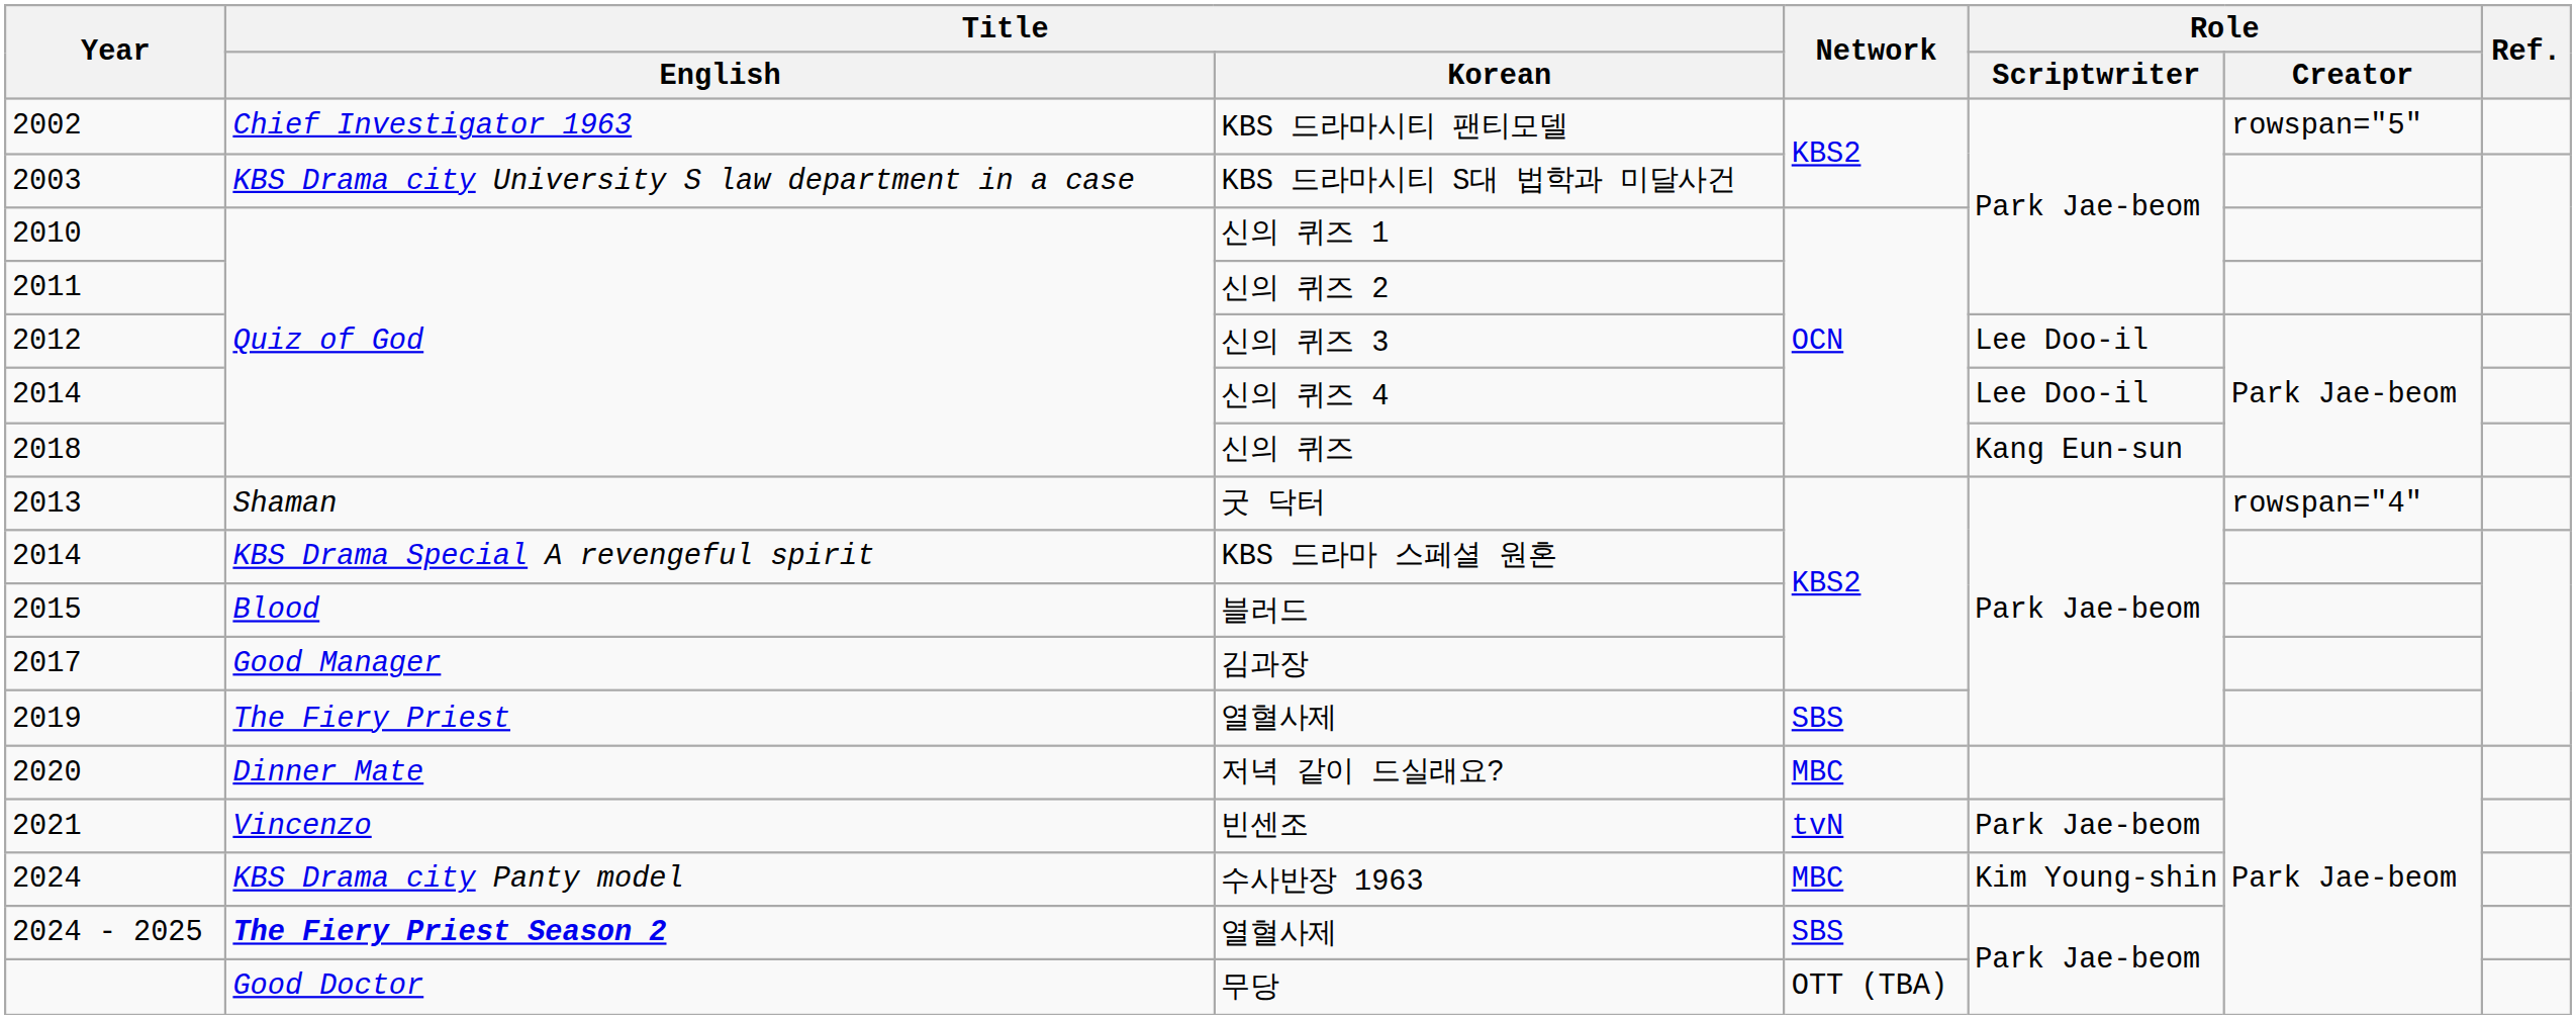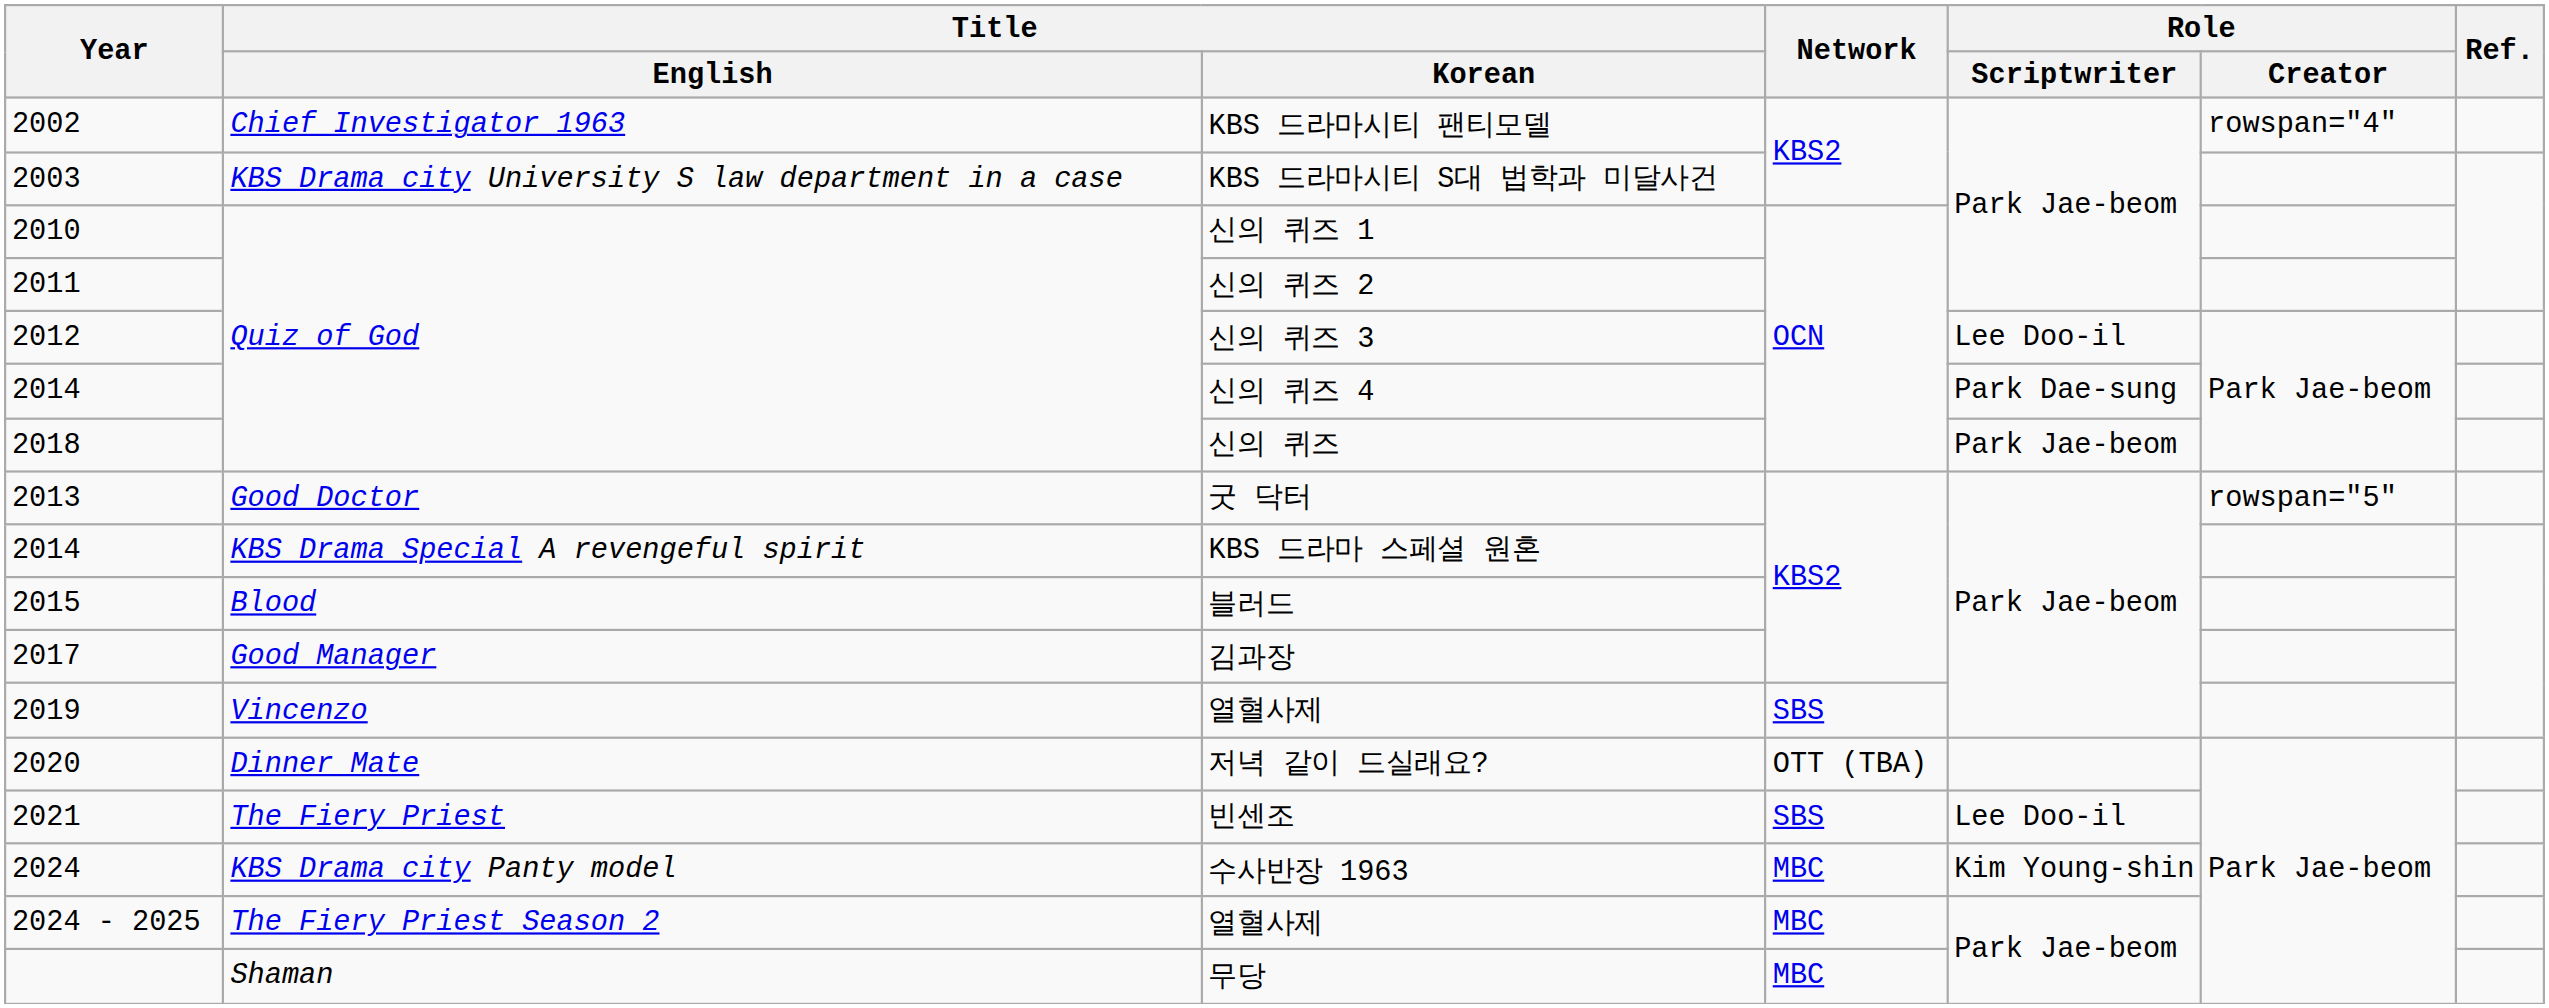KBS 드라마시티 팬티모델 | Role / Creator: rowspan="5" -> rowspan="4"
신의 퀴즈 4 | Role / Scriptwriter: Lee Doo-il -> Park Dae-sung
신의 퀴즈 | Role / Scriptwriter: Kang Eun-sun -> Park Jae-beom
굿 닥터 | Title / English: Shaman -> Good Doctor
굿 닥터 | Role / Creator: rowspan="4" -> rowspan="5"
2019 / 열혈사제 | Title / English: The Fiery Priest -> Vincenzo
저녁 같이 드실래요? | Network: MBC -> OTT (TBA)
빈센조 | Title / English: Vincenzo -> The Fiery Priest
빈센조 | Network: tvN -> SBS
빈센조 | Role / Scriptwriter: Park Jae-beom -> Lee Doo-il
2024 - 2025 / 열혈사제 | Title / English: bold -> normal
2024 - 2025 / 열혈사제 | Network: SBS -> MBC
무당 | Title / English: Good Doctor -> Shaman
무당 | Network: OTT (TBA) -> MBC
